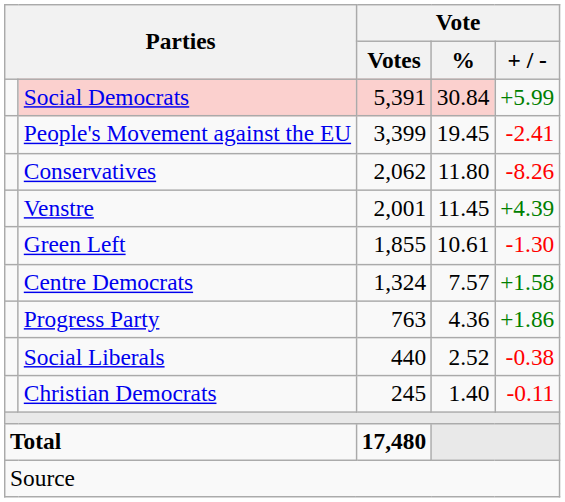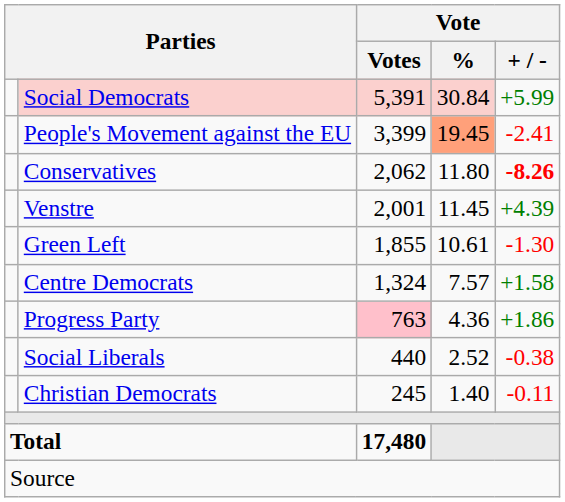People's Movement against the EU | Vote / %: no background -> lightsalmon background
Conservatives | Vote / + / -: normal -> bold
Progress Party | Vote / Votes: no background -> pink background
